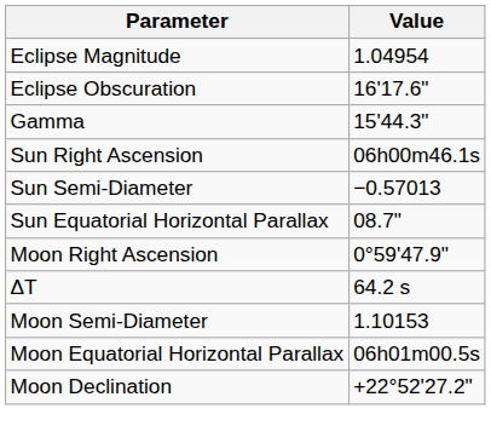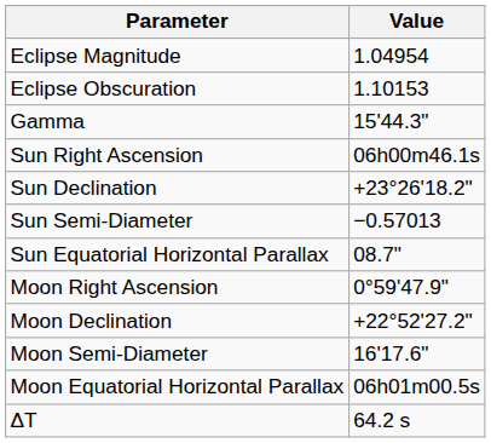Eclipse Obscuration | Value: 16'17.6" -> 1.10153
+ row: Sun Declination | +23°26'18.2"
rows swapped: Moon Declination <-> ΔT
Moon Semi-Diameter | Value: 1.10153 -> 16'17.6"
